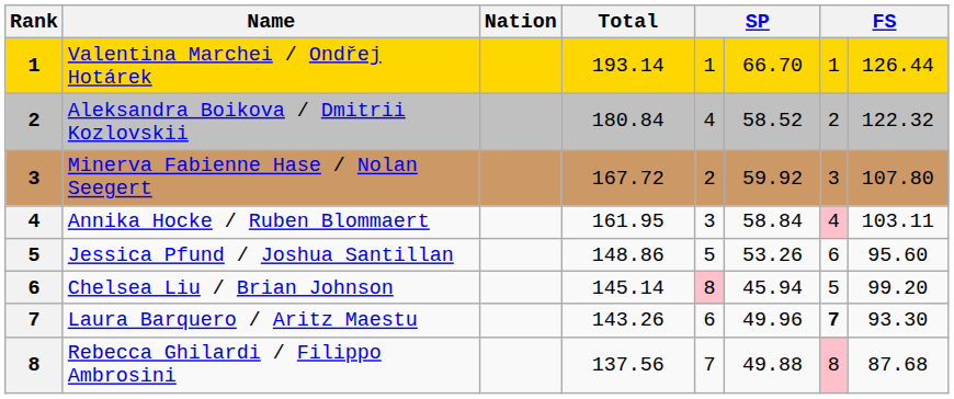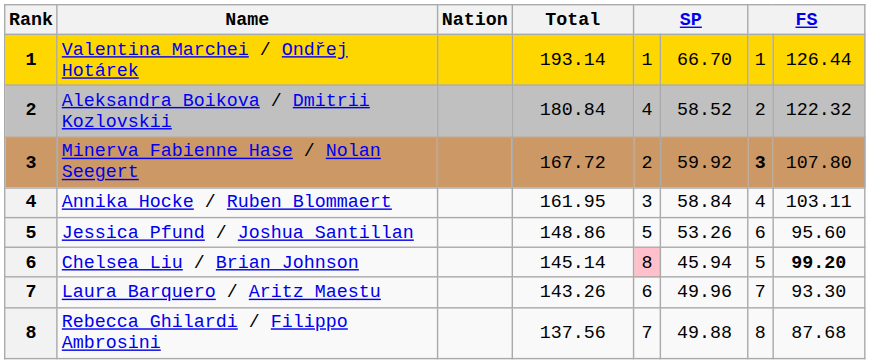Minerva Fabienne Hase / Nolan Seegert | column 7: normal -> bold
Annika Hocke / Ruben Blommaert | column 7: pink background -> no background
Chelsea Liu / Brian Johnson | column 8: normal -> bold
Laura Barquero / Aritz Maestu | column 7: bold -> normal
Rebecca Ghilardi / Filippo Ambrosini | column 7: pink background -> no background
